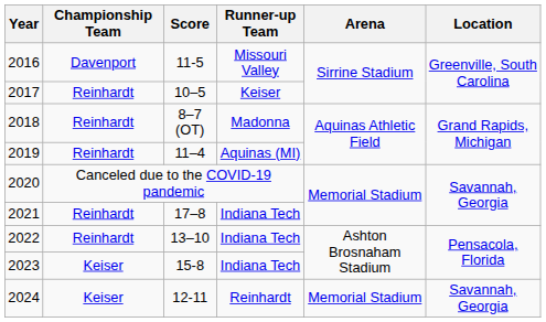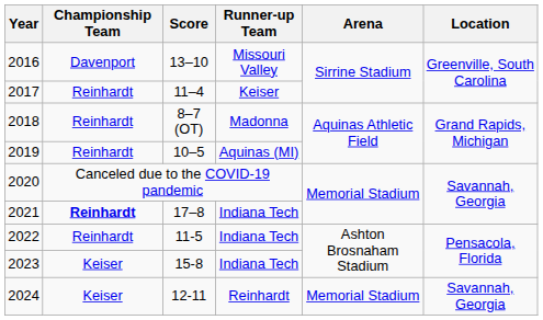2016 | Score: 11-5 -> 13–10
2017 | Score: 10–5 -> 11–4
2019 | Score: 11–4 -> 10–5
2021 | Championship Team: normal -> bold
2022 | Score: 13–10 -> 11-5
